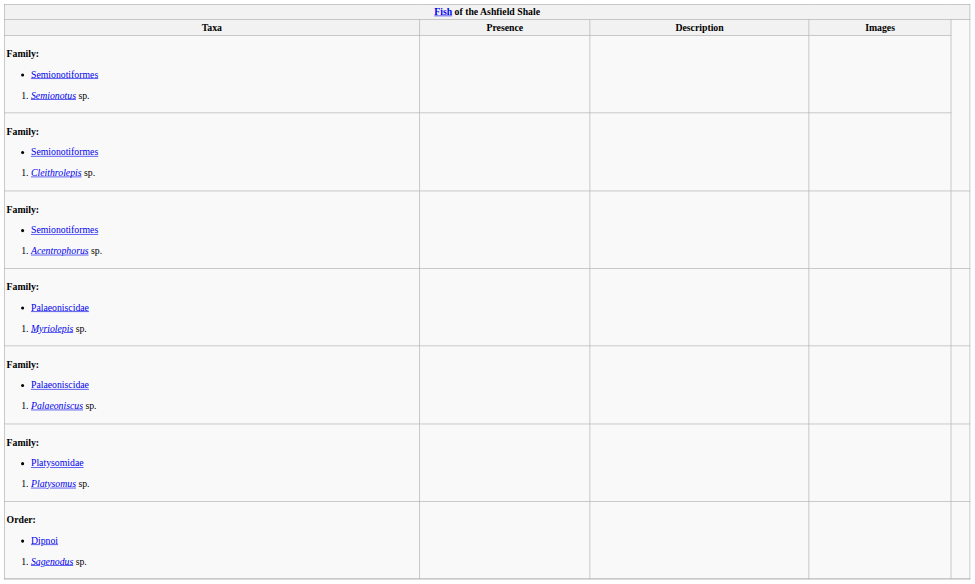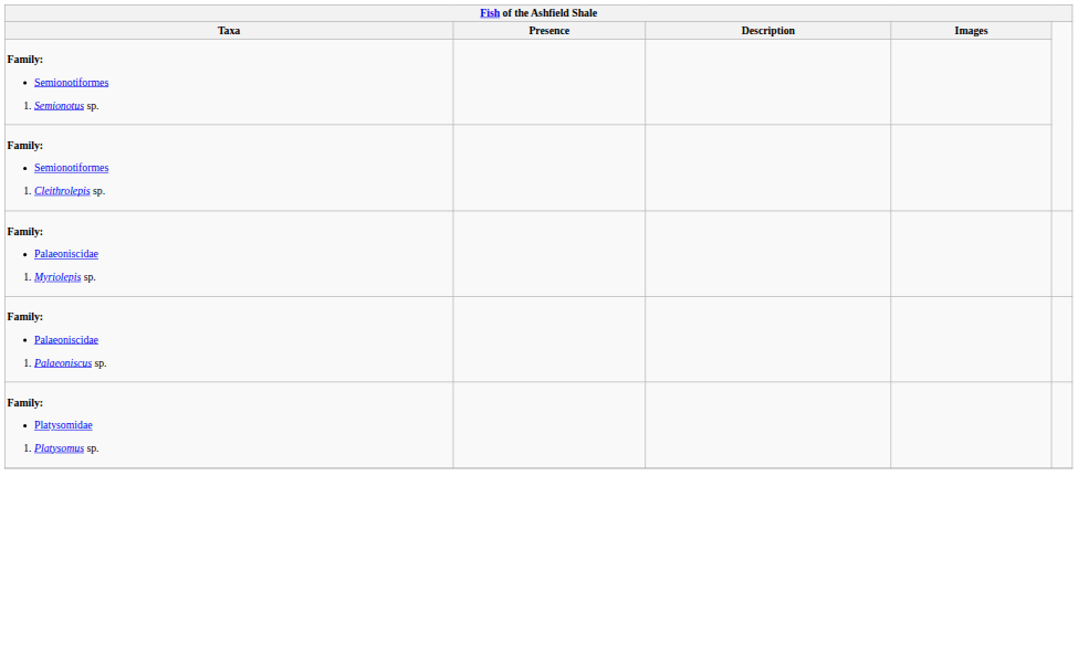- row: Family: Semionotiformes Acentrophorus sp.
- row: Order: Dipnoi Sagenodus sp.
